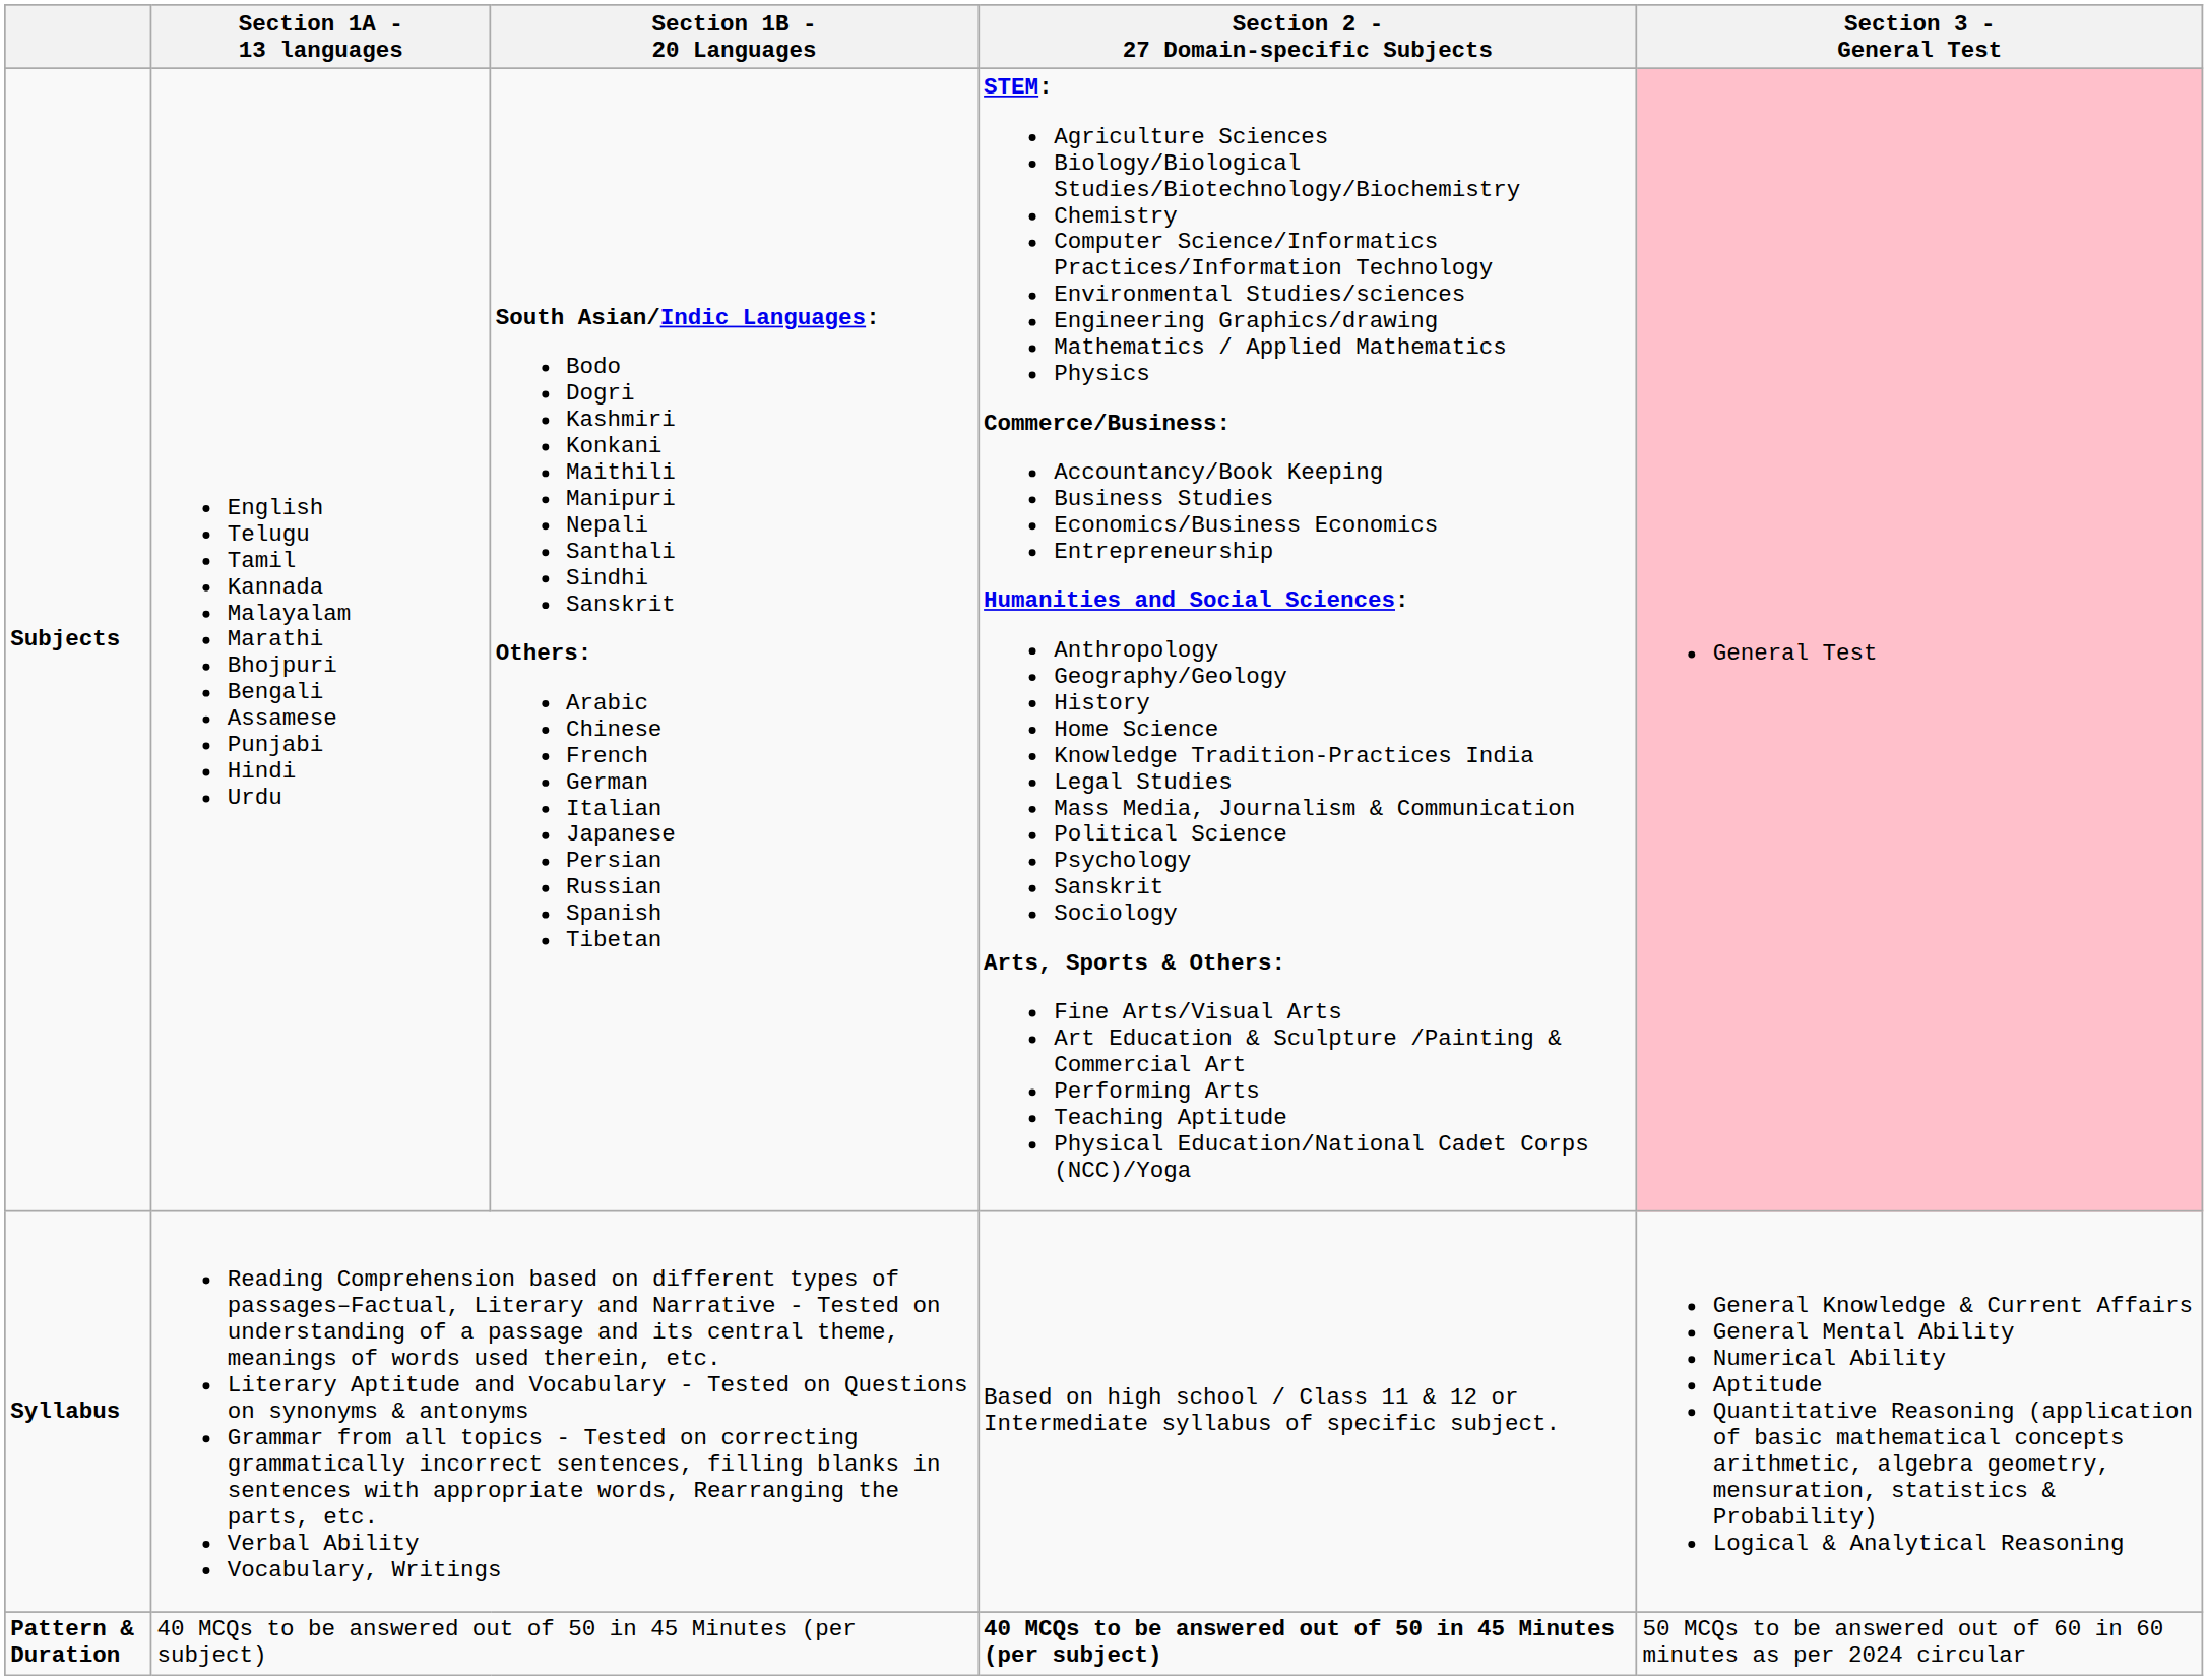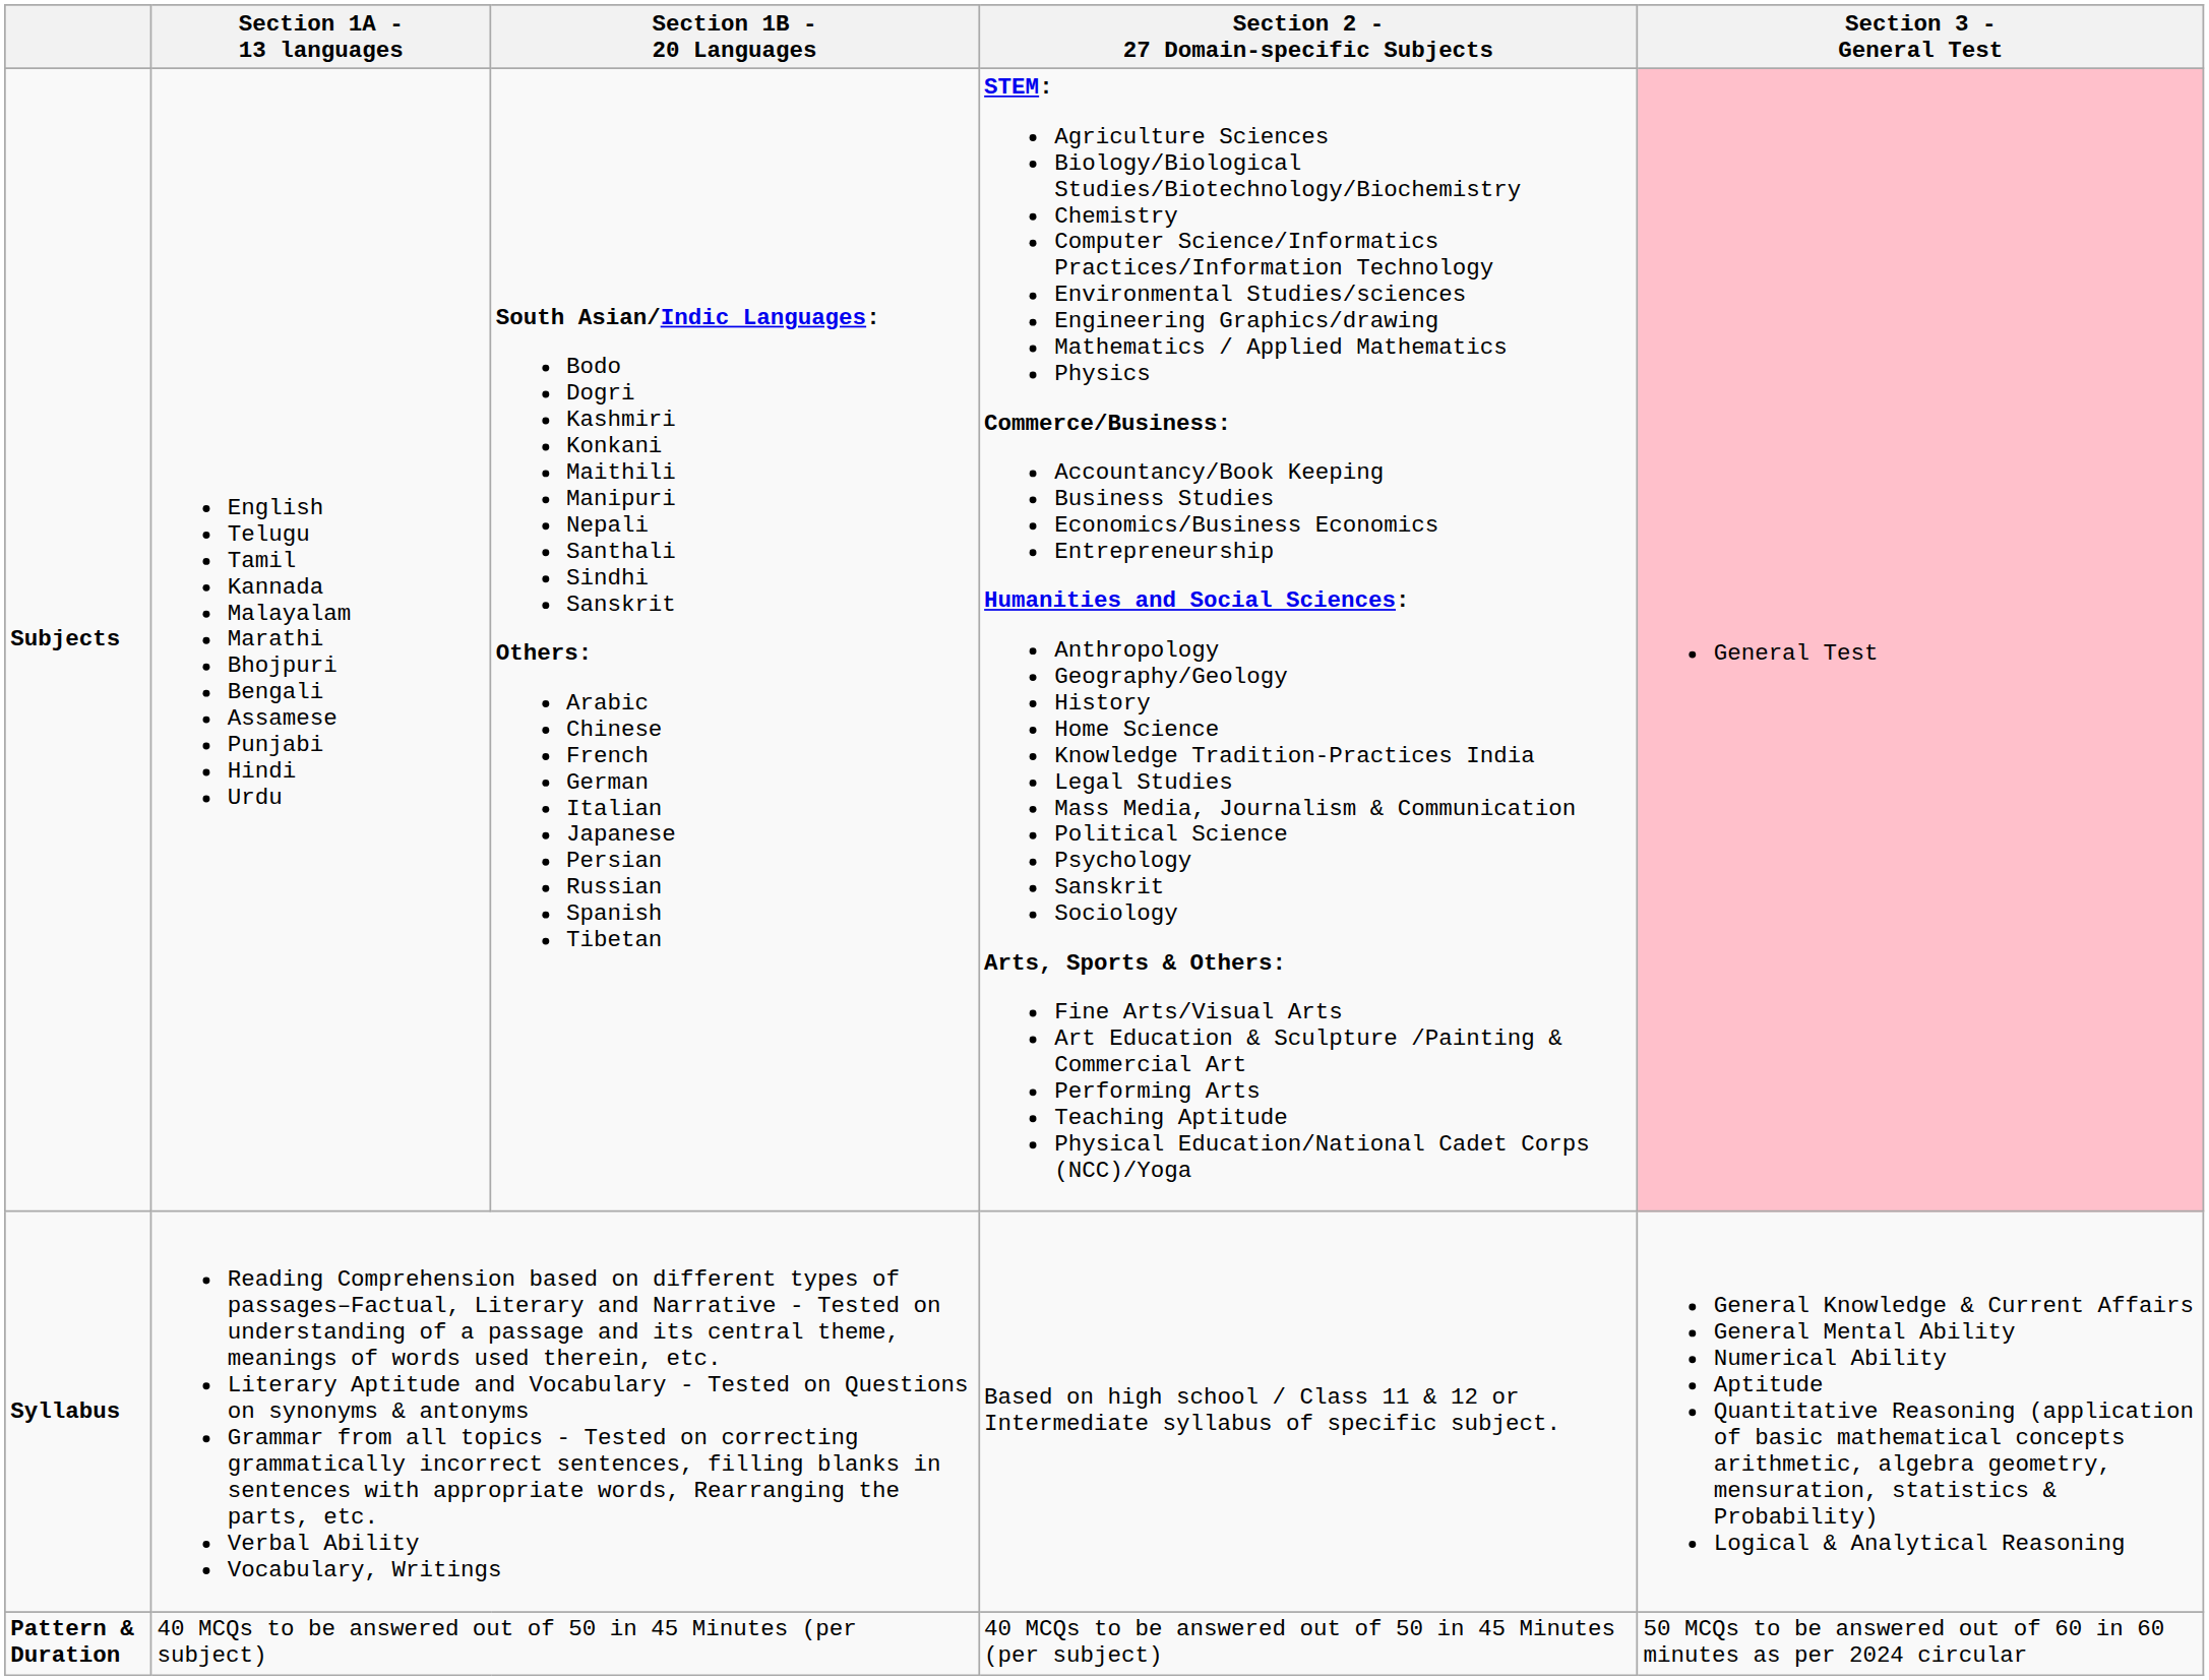Pattern & Duration | Section 2 - 27 Domain-specific Subjects: bold -> normal
